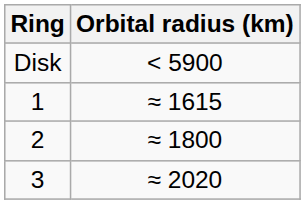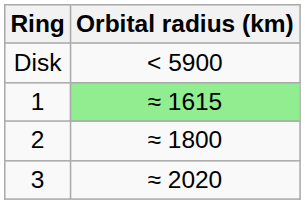1 | Orbital radius (km): no background -> lightgreen background
